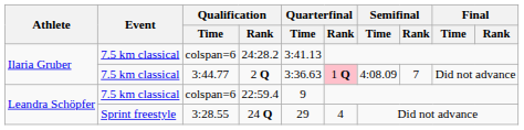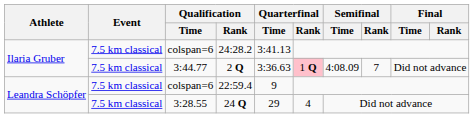24 Q | Event: Sprint freestyle -> 7.5 km classical
